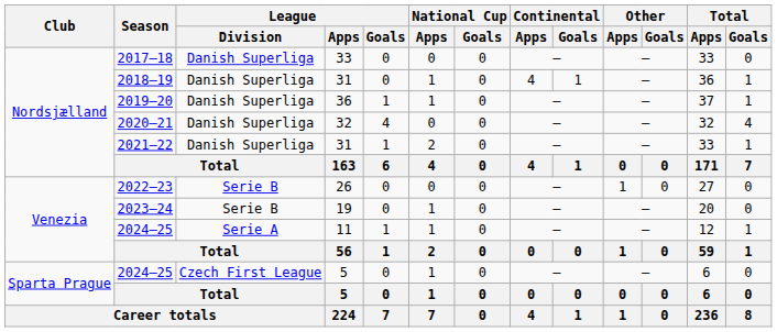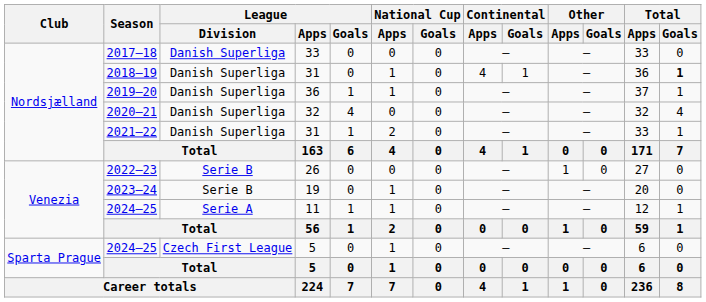2018–19 | Total / Goals: normal -> bold
